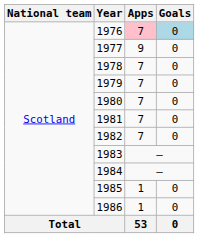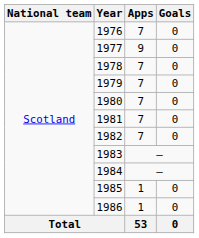1976 | Apps: pink background -> no background
1976 | Goals: lightblue background -> no background
